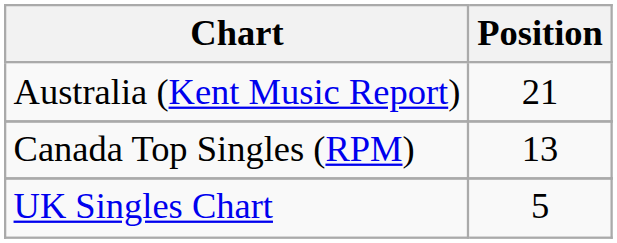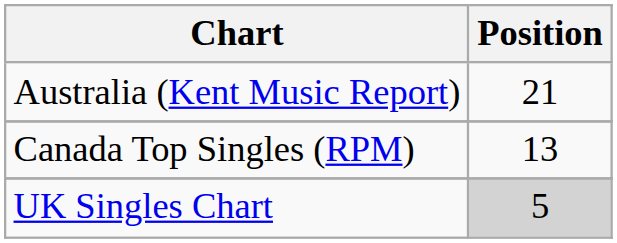UK Singles Chart | Position: no background -> lightgrey background
